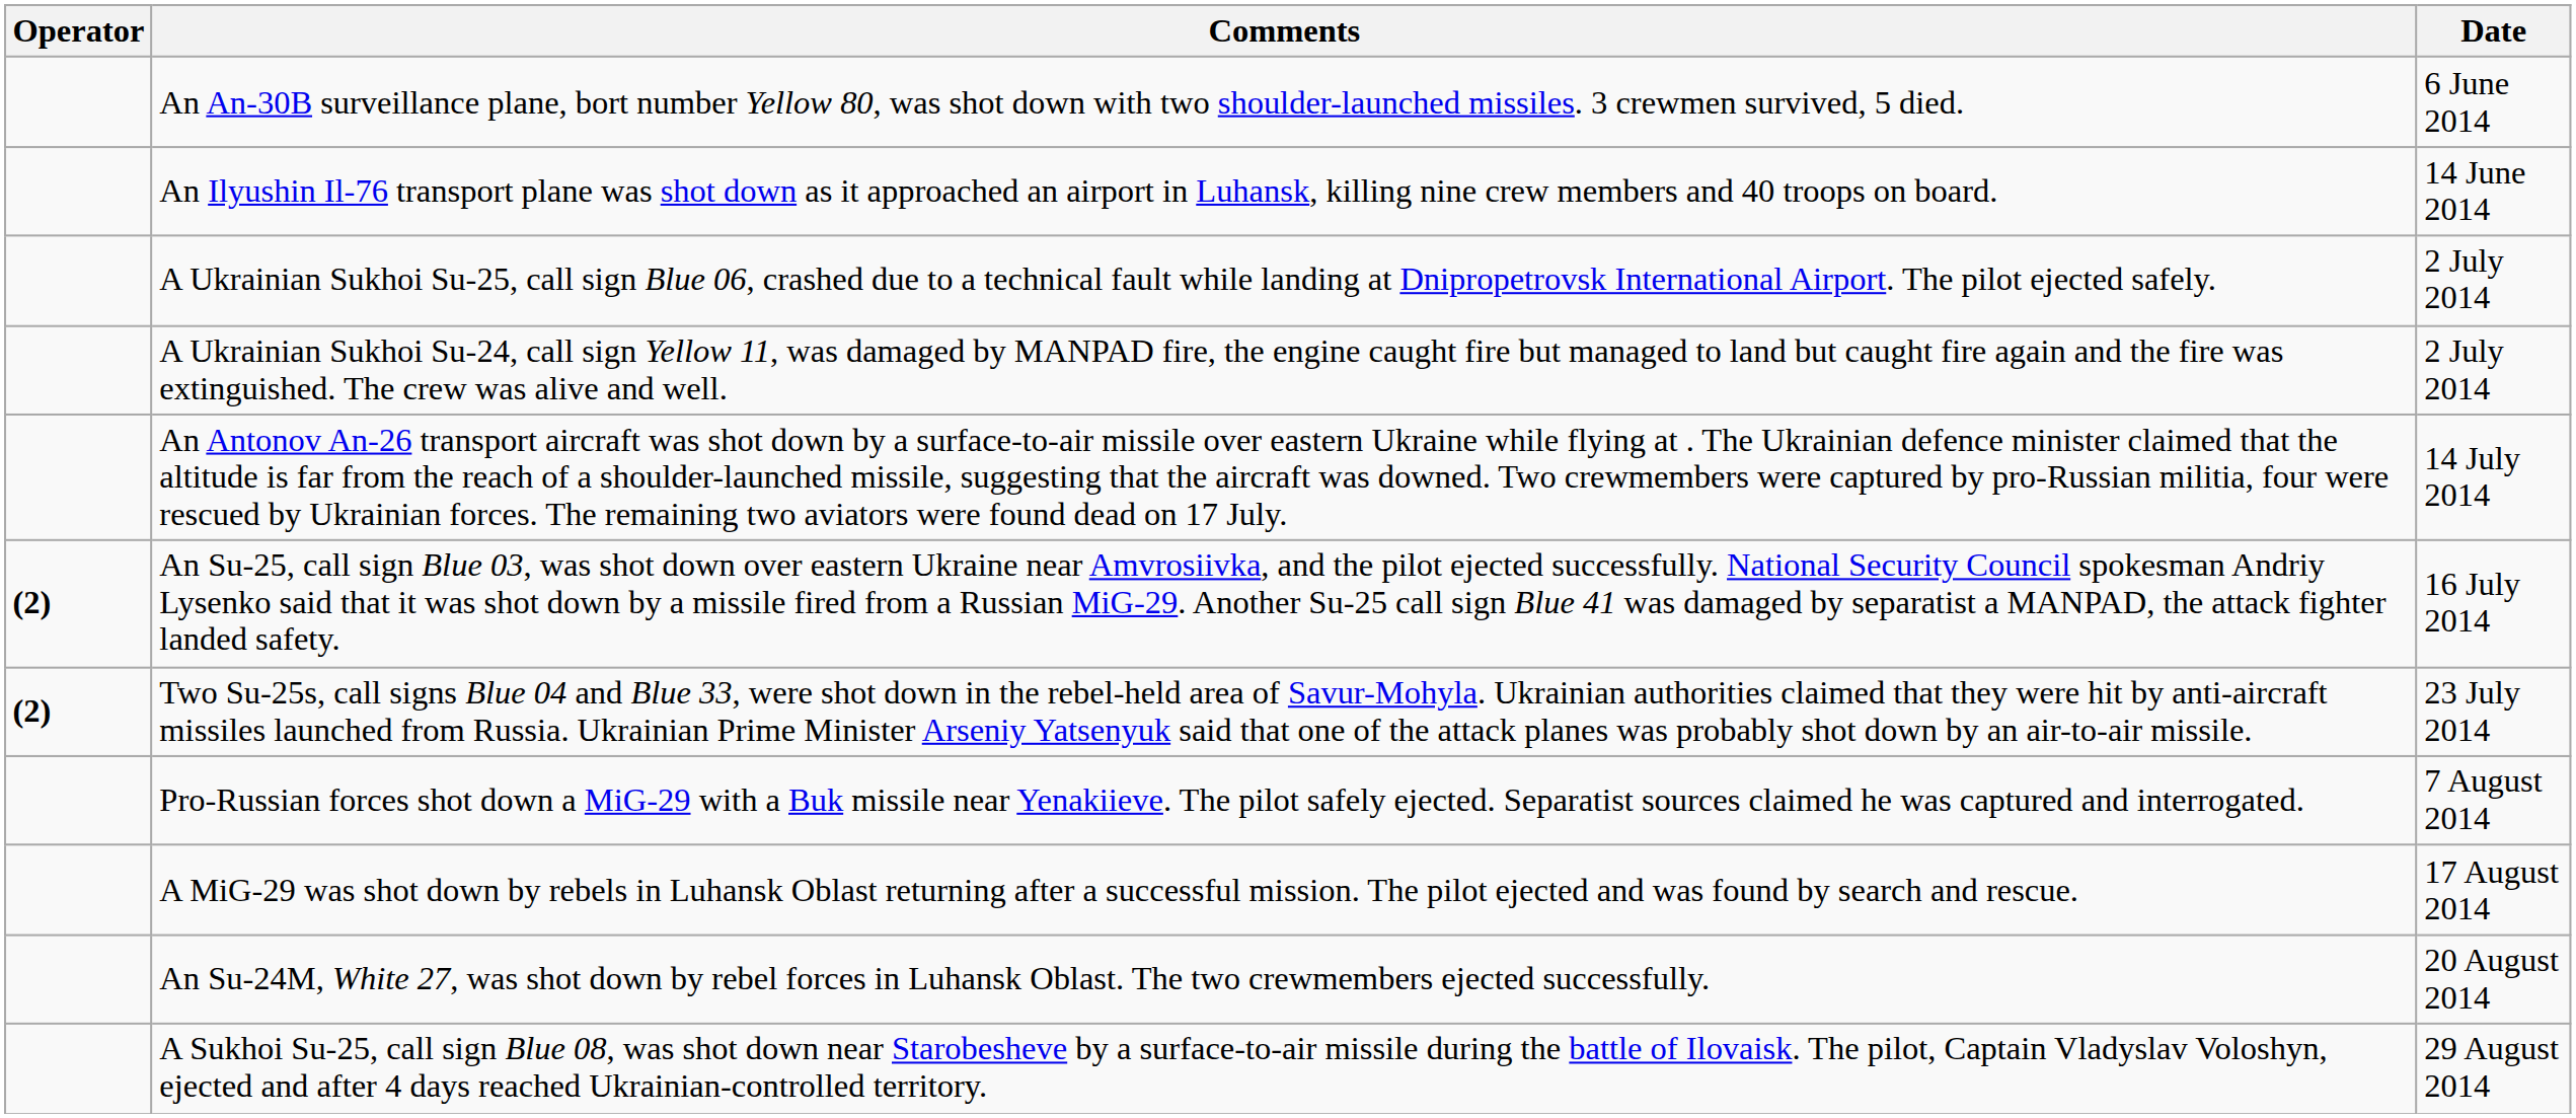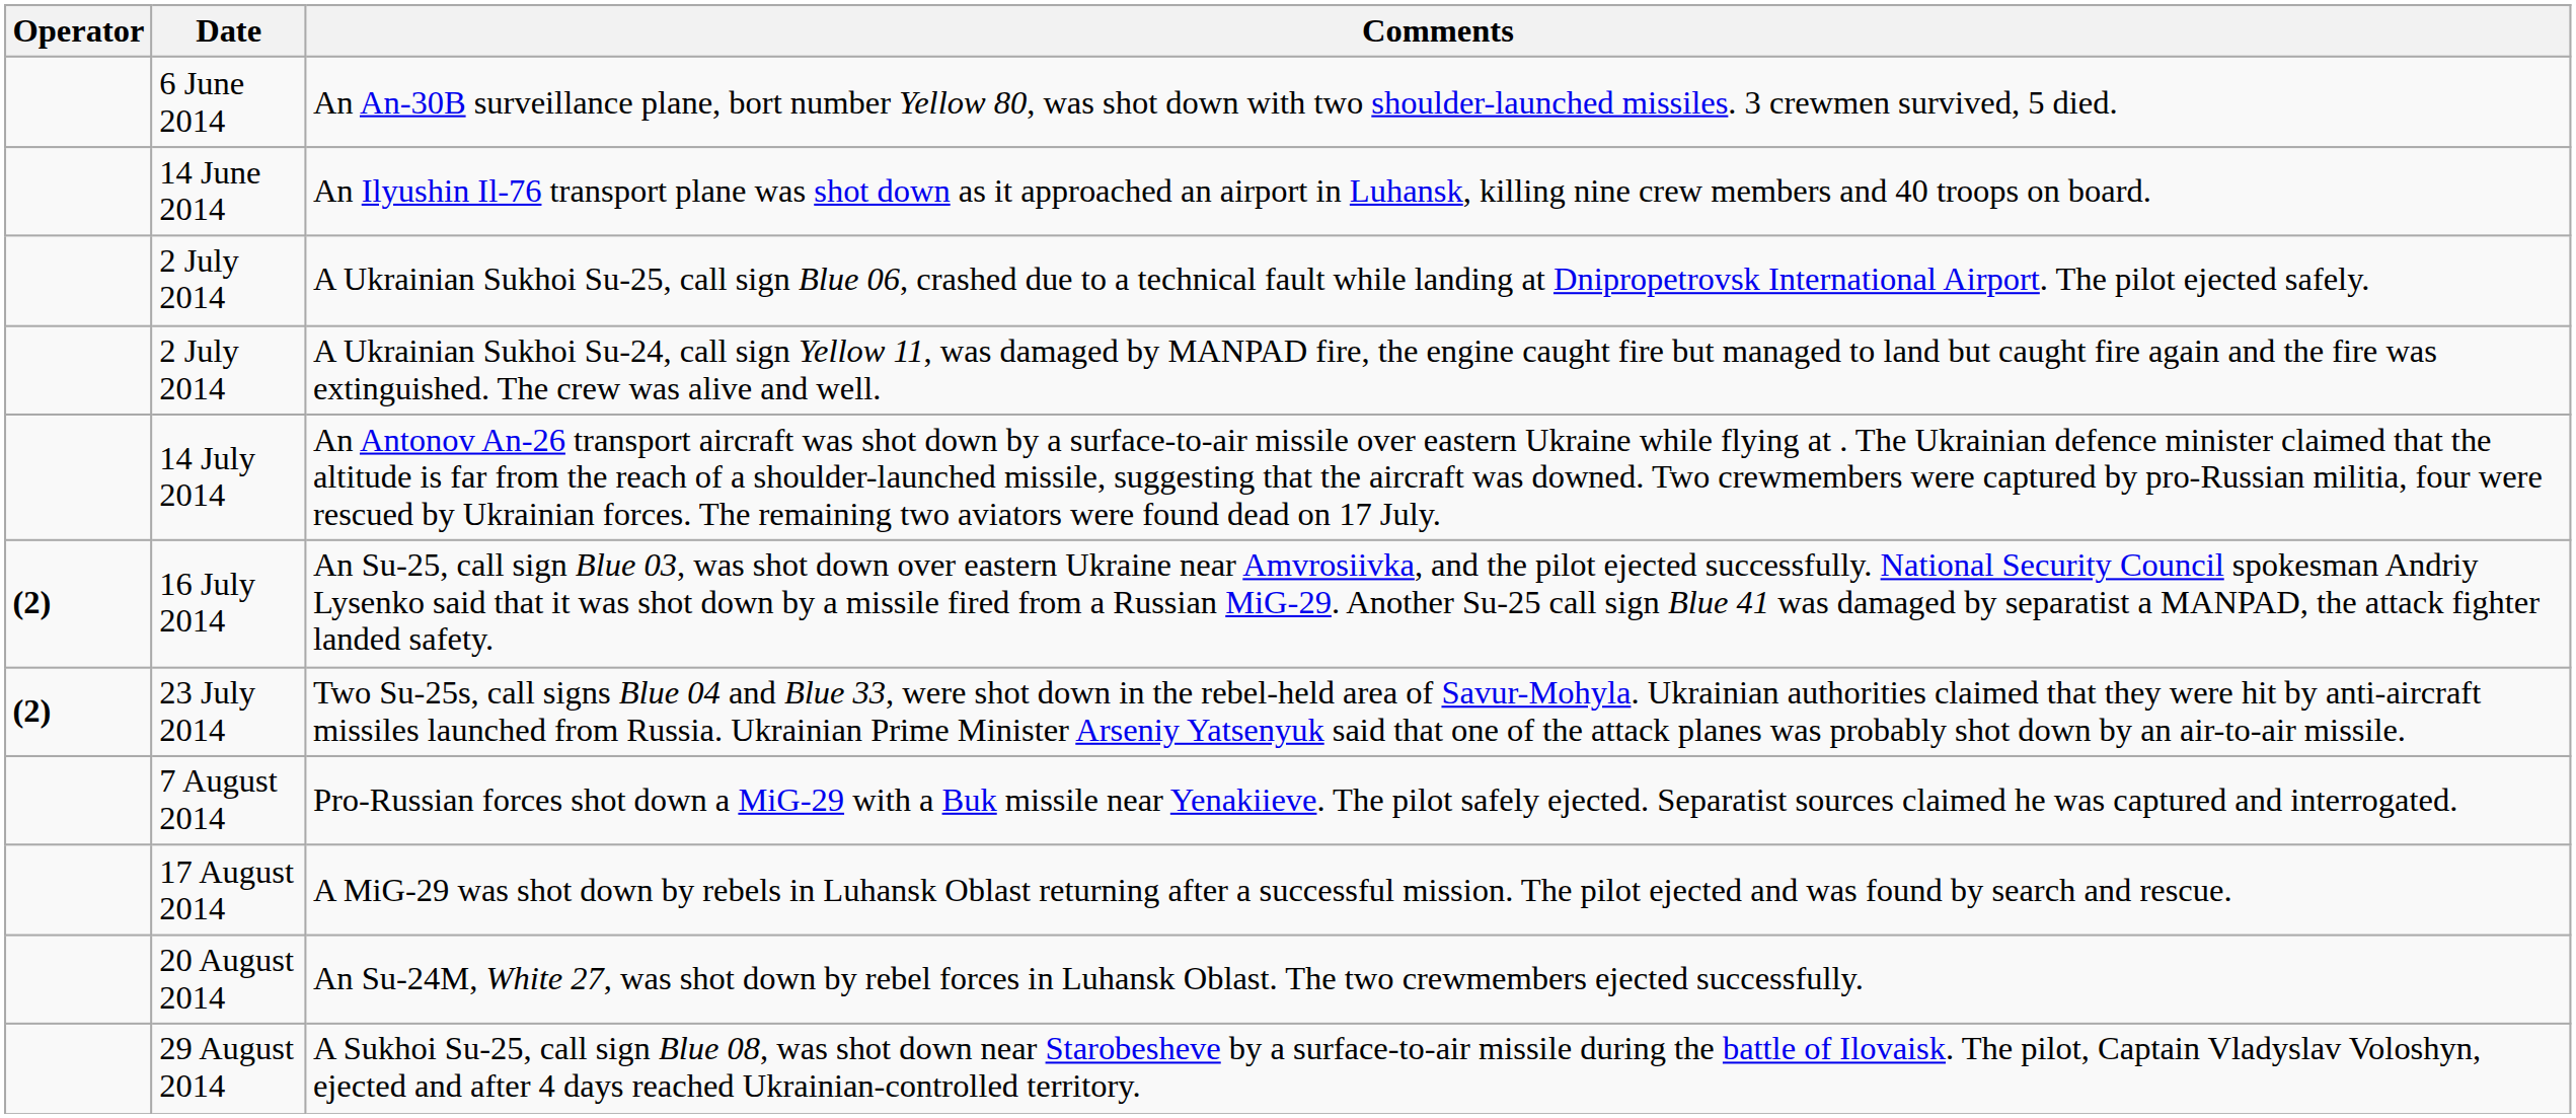columns swapped: Date <-> Comments
